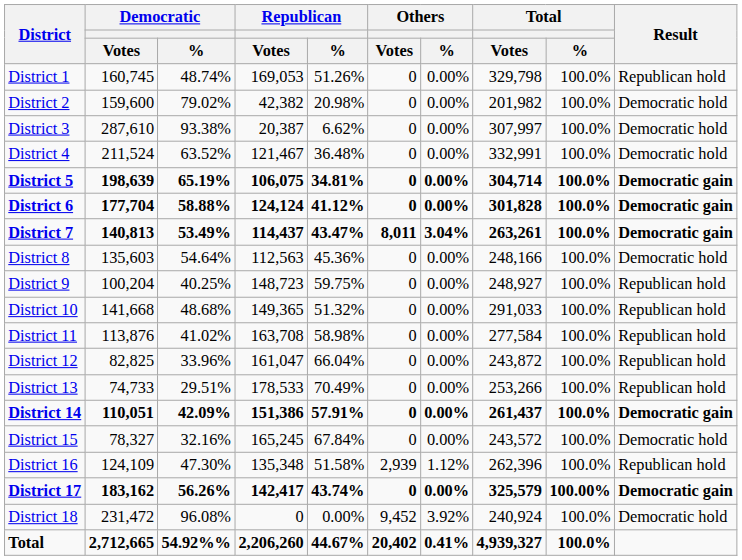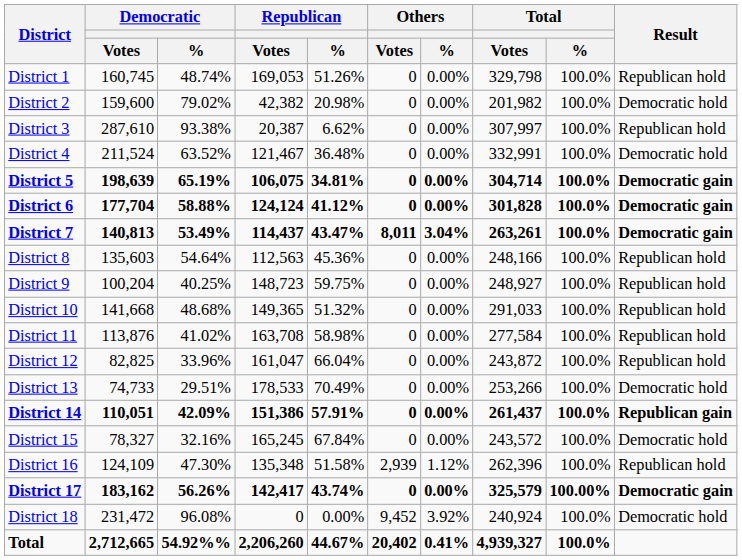District 3 | Result: Democratic hold -> Republican hold
District 8 | Result: Democratic hold -> Republican hold
District 13 | Result: Republican hold -> Democratic hold
District 14 | Result: Democratic gain -> Republican gain
